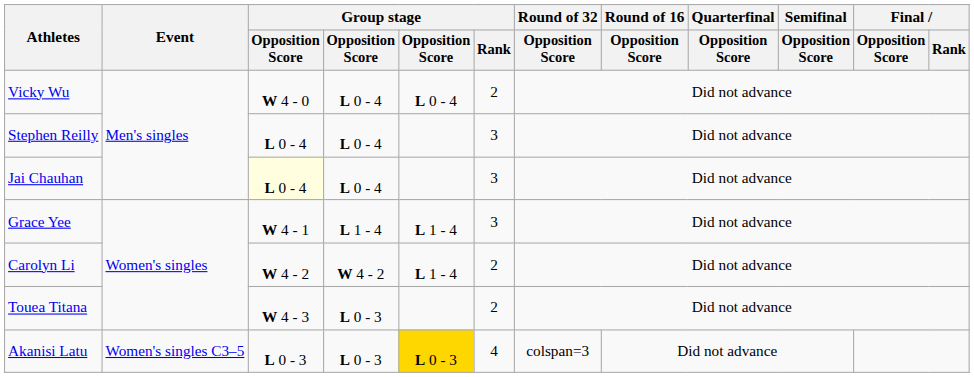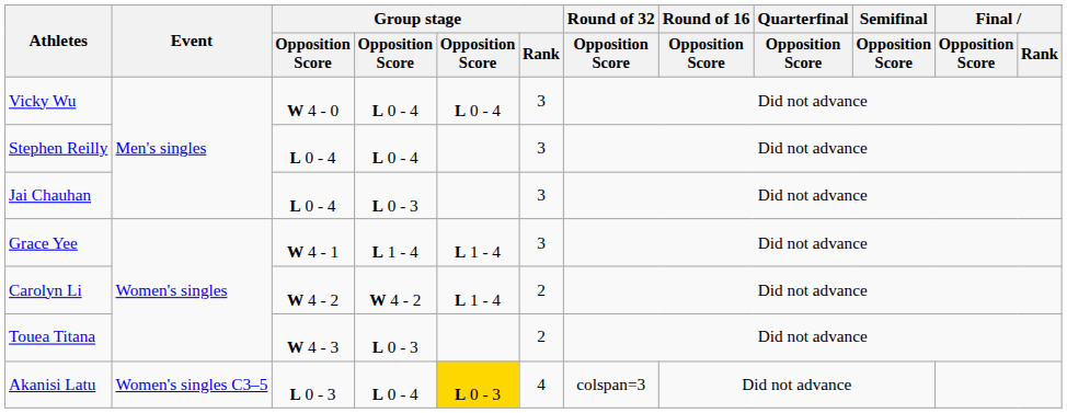Vicky Wu | Group stage / Rank: 2 -> 3
Jai Chauhan | column 3: lightyellow background -> no background
Jai Chauhan | column 4: L 0 - 4 -> L 0 - 3
Akanisi Latu | column 4: L 0 - 3 -> L 0 - 4
